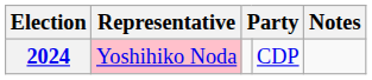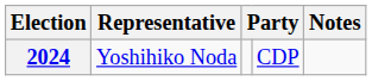2024 | Representative: pink background -> no background
